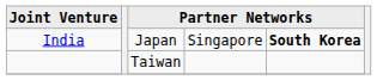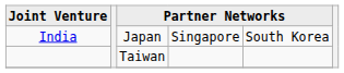India | column 5: bold -> normal
